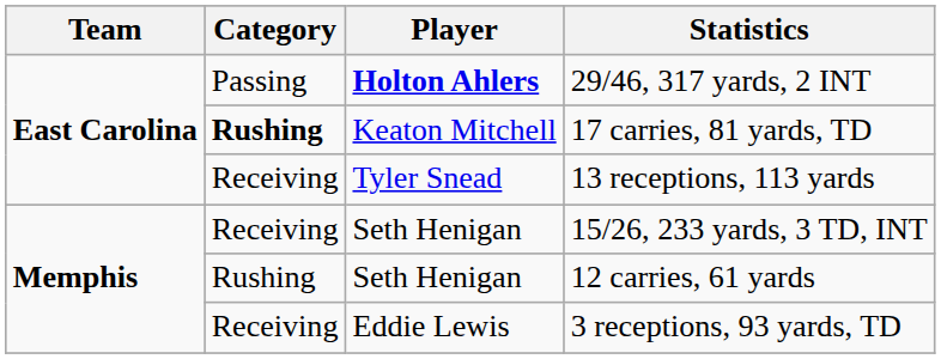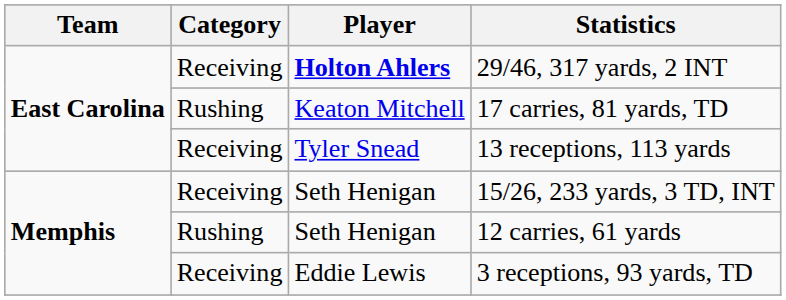29/46, 317 yards, 2 INT | Category: Passing -> Receiving
17 carries, 81 yards, TD | Category: bold -> normal
